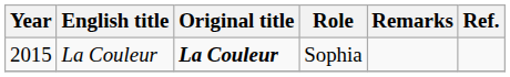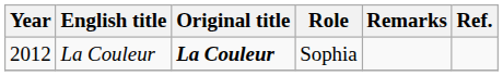row 2 | Year: 2015 -> 2012
